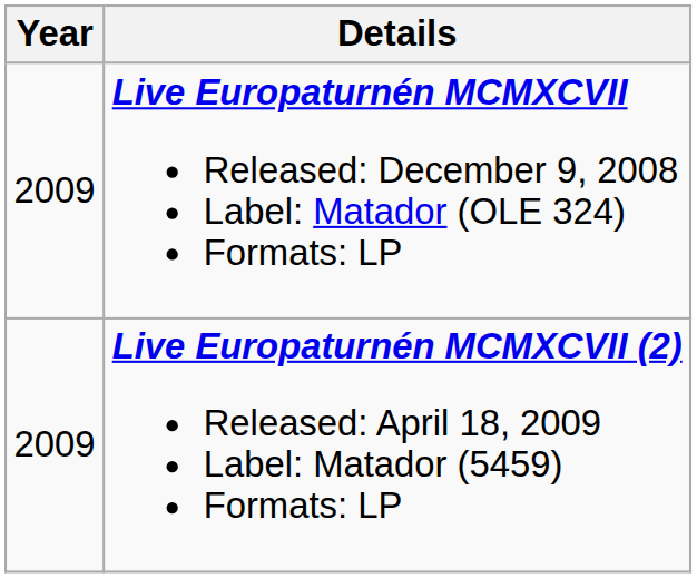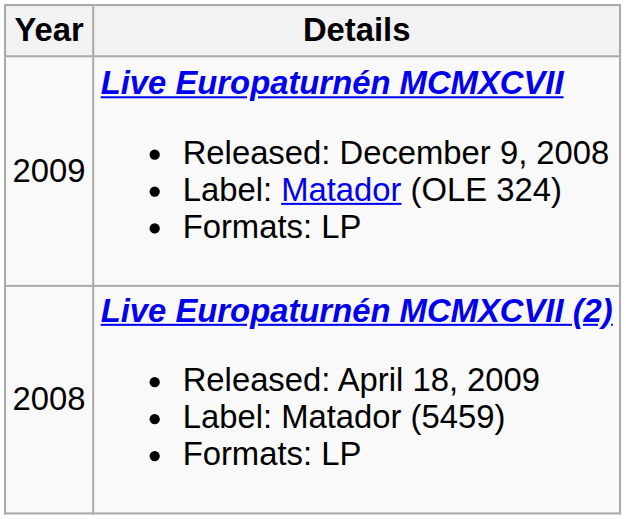row 3 | Year: 2009 -> 2008
